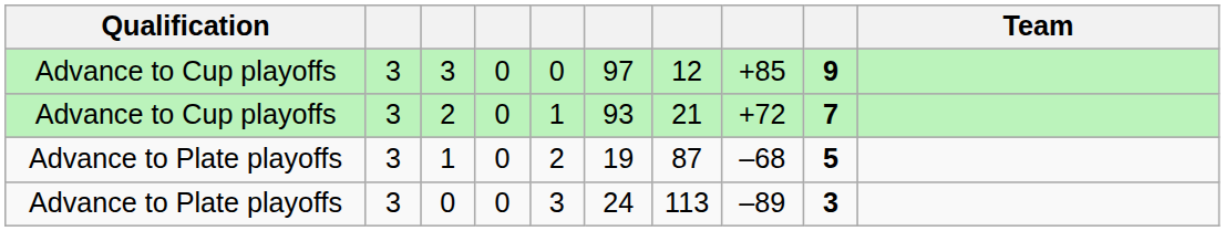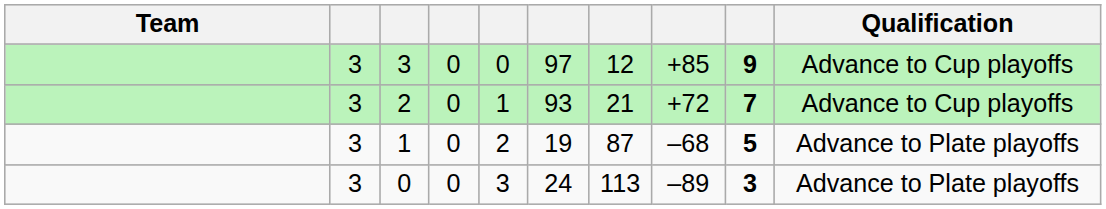columns swapped: Team <-> Qualification
